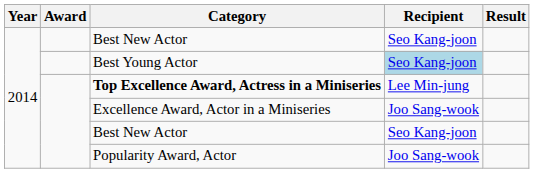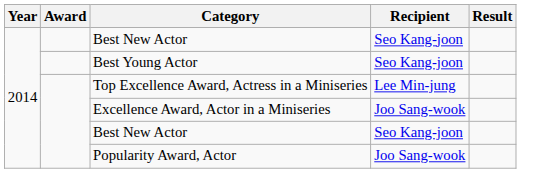Best Young Actor | Recipient: lightblue background -> no background
Top Excellence Award, Actress in a Miniseries | Category: bold -> normal
